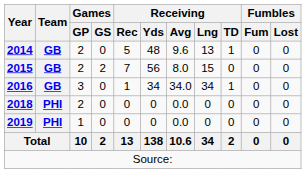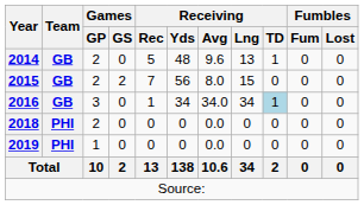2016 | Receiving / TD: no background -> lightblue background
